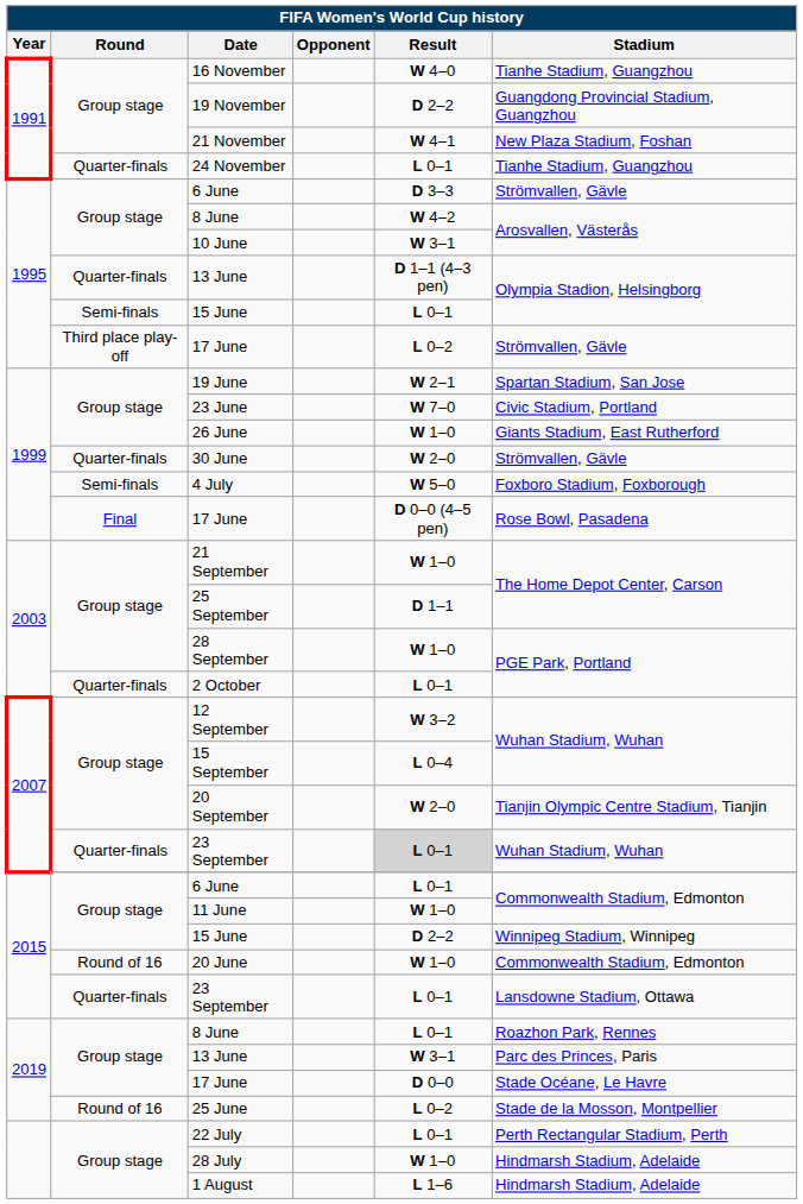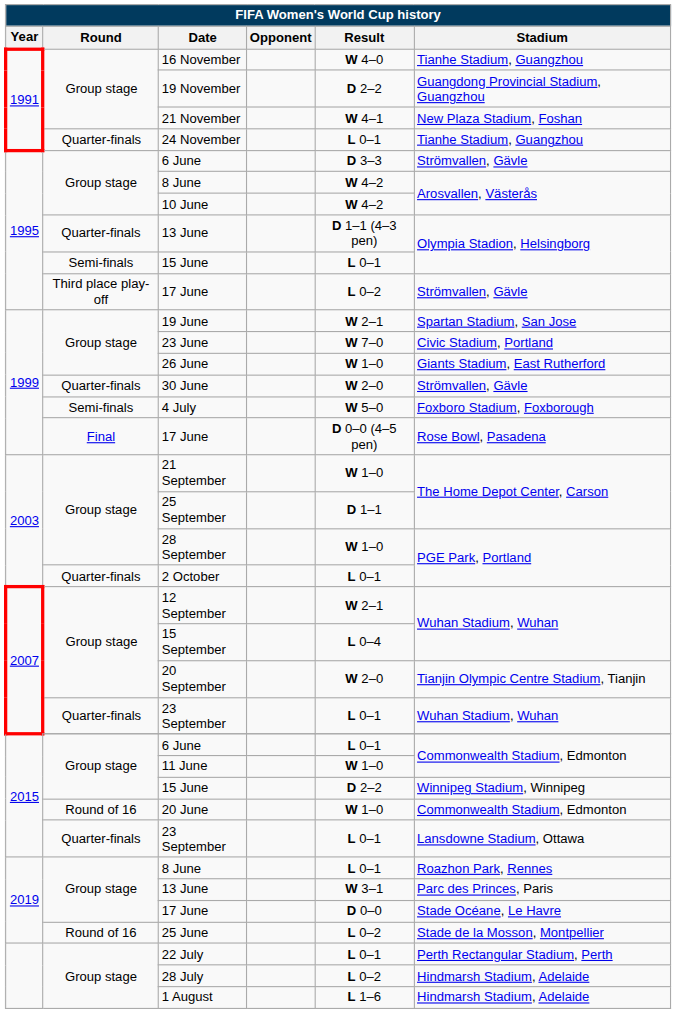10 June | Result: W 3–1 -> W 4–2
12 September | Result: W 3–2 -> W 2–1
2007 / 23 September | Result: lightgrey background -> no background
28 July | Result: W 1–0 -> L 0–2
